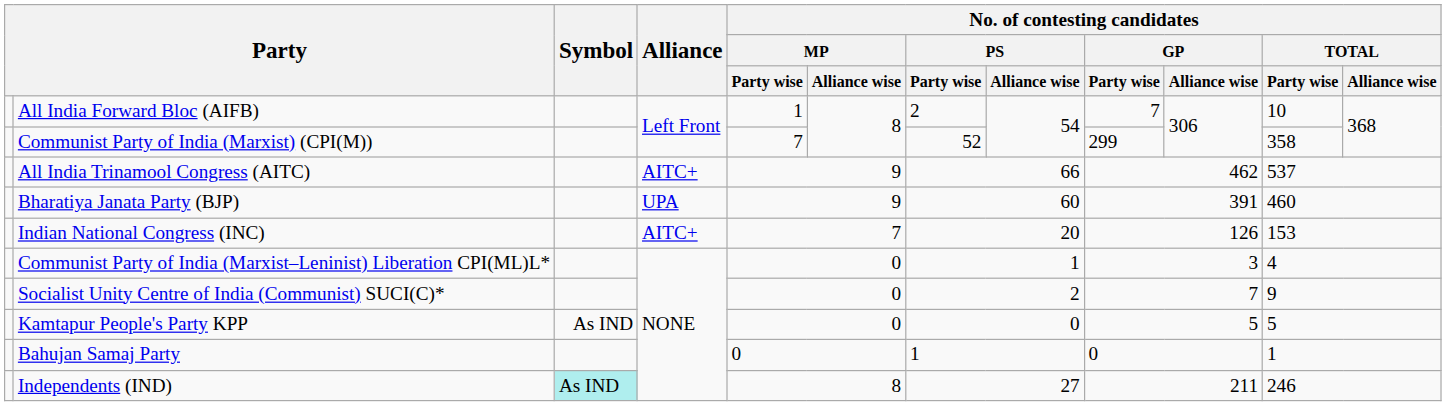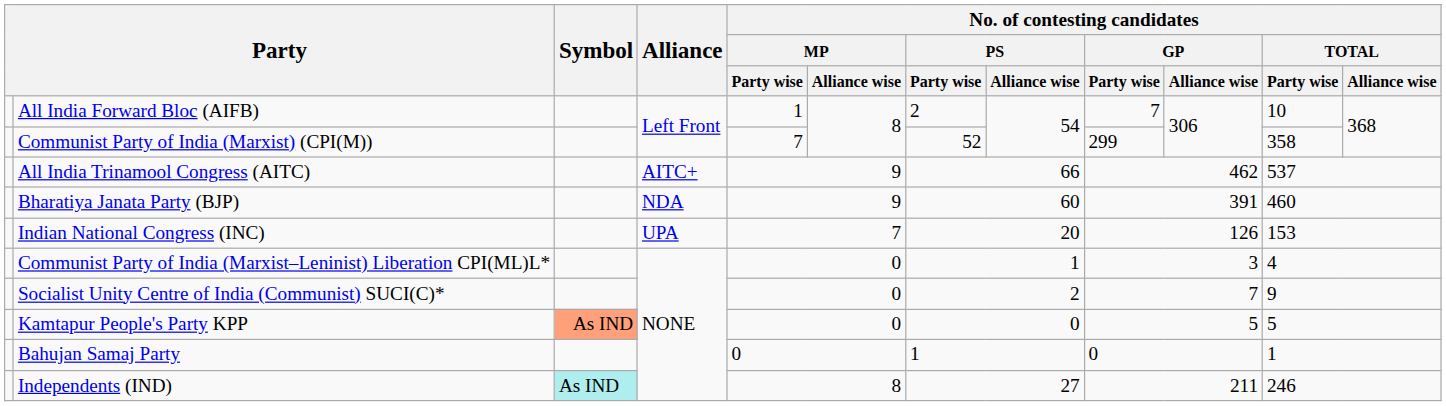Bharatiya Janata Party (BJP) | Alliance: UPA -> NDA
Indian National Congress (INC) | Alliance: AITC+ -> UPA
Kamtapur People's Party KPP | Symbol: no background -> lightsalmon background
